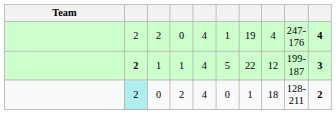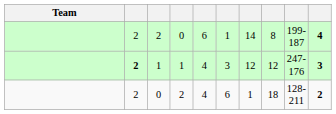row 2 | column 5: 4 -> 6
row 2 | column 7: 19 -> 14
row 2 | column 8: 4 -> 8
row 2 | column 9: 247-176 -> 199-187
row 3 | column 6: 5 -> 3
row 3 | column 7: 22 -> 12
row 3 | column 9: 199-187 -> 247-176
row 4 | column 2: paleturquoise background -> no background
row 4 | column 6: 0 -> 6
